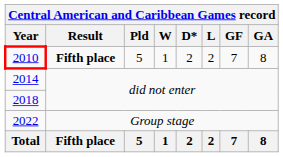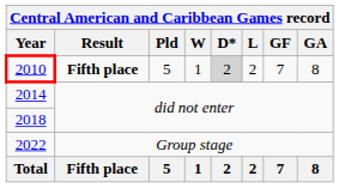2010 | D*: no background -> lightgrey background
